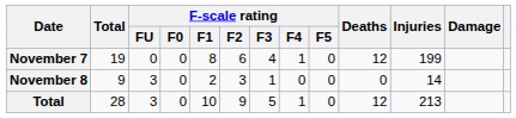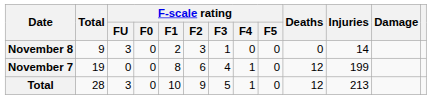rows swapped: November 7 <-> November 8
